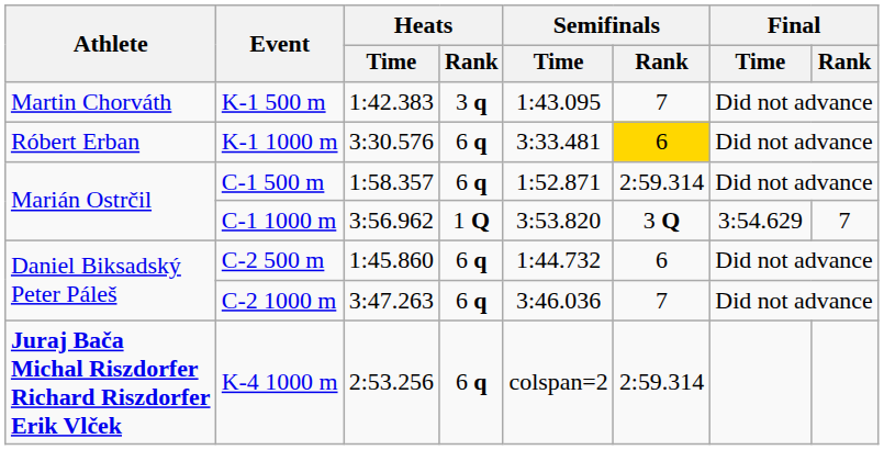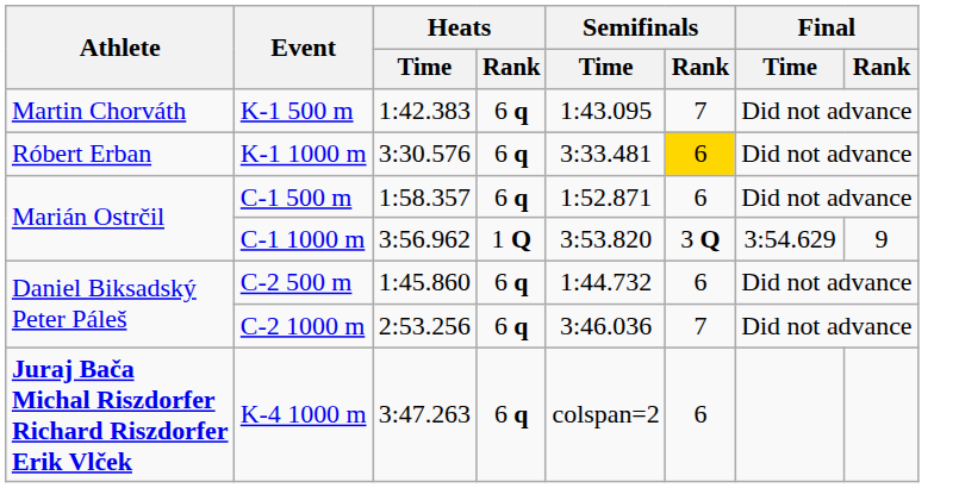K-1 500 m | Heats / Rank: 3 q -> 6 q
C-1 500 m | Semifinals / Rank: 2:59.314 -> 6
C-1 1000 m | Final / Rank: 7 -> 9
C-2 1000 m | Heats / Time: 3:47.263 -> 2:53.256
K-4 1000 m | Heats / Time: 2:53.256 -> 3:47.263
K-4 1000 m | Semifinals / Rank: 2:59.314 -> 6
